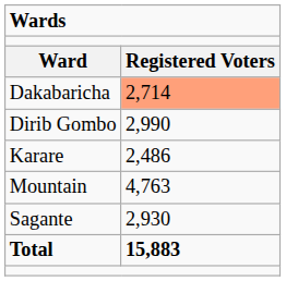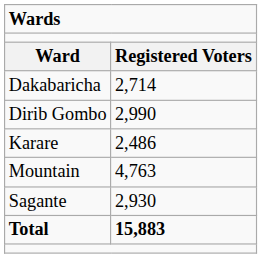row 4 | column 2: lightsalmon background -> no background
